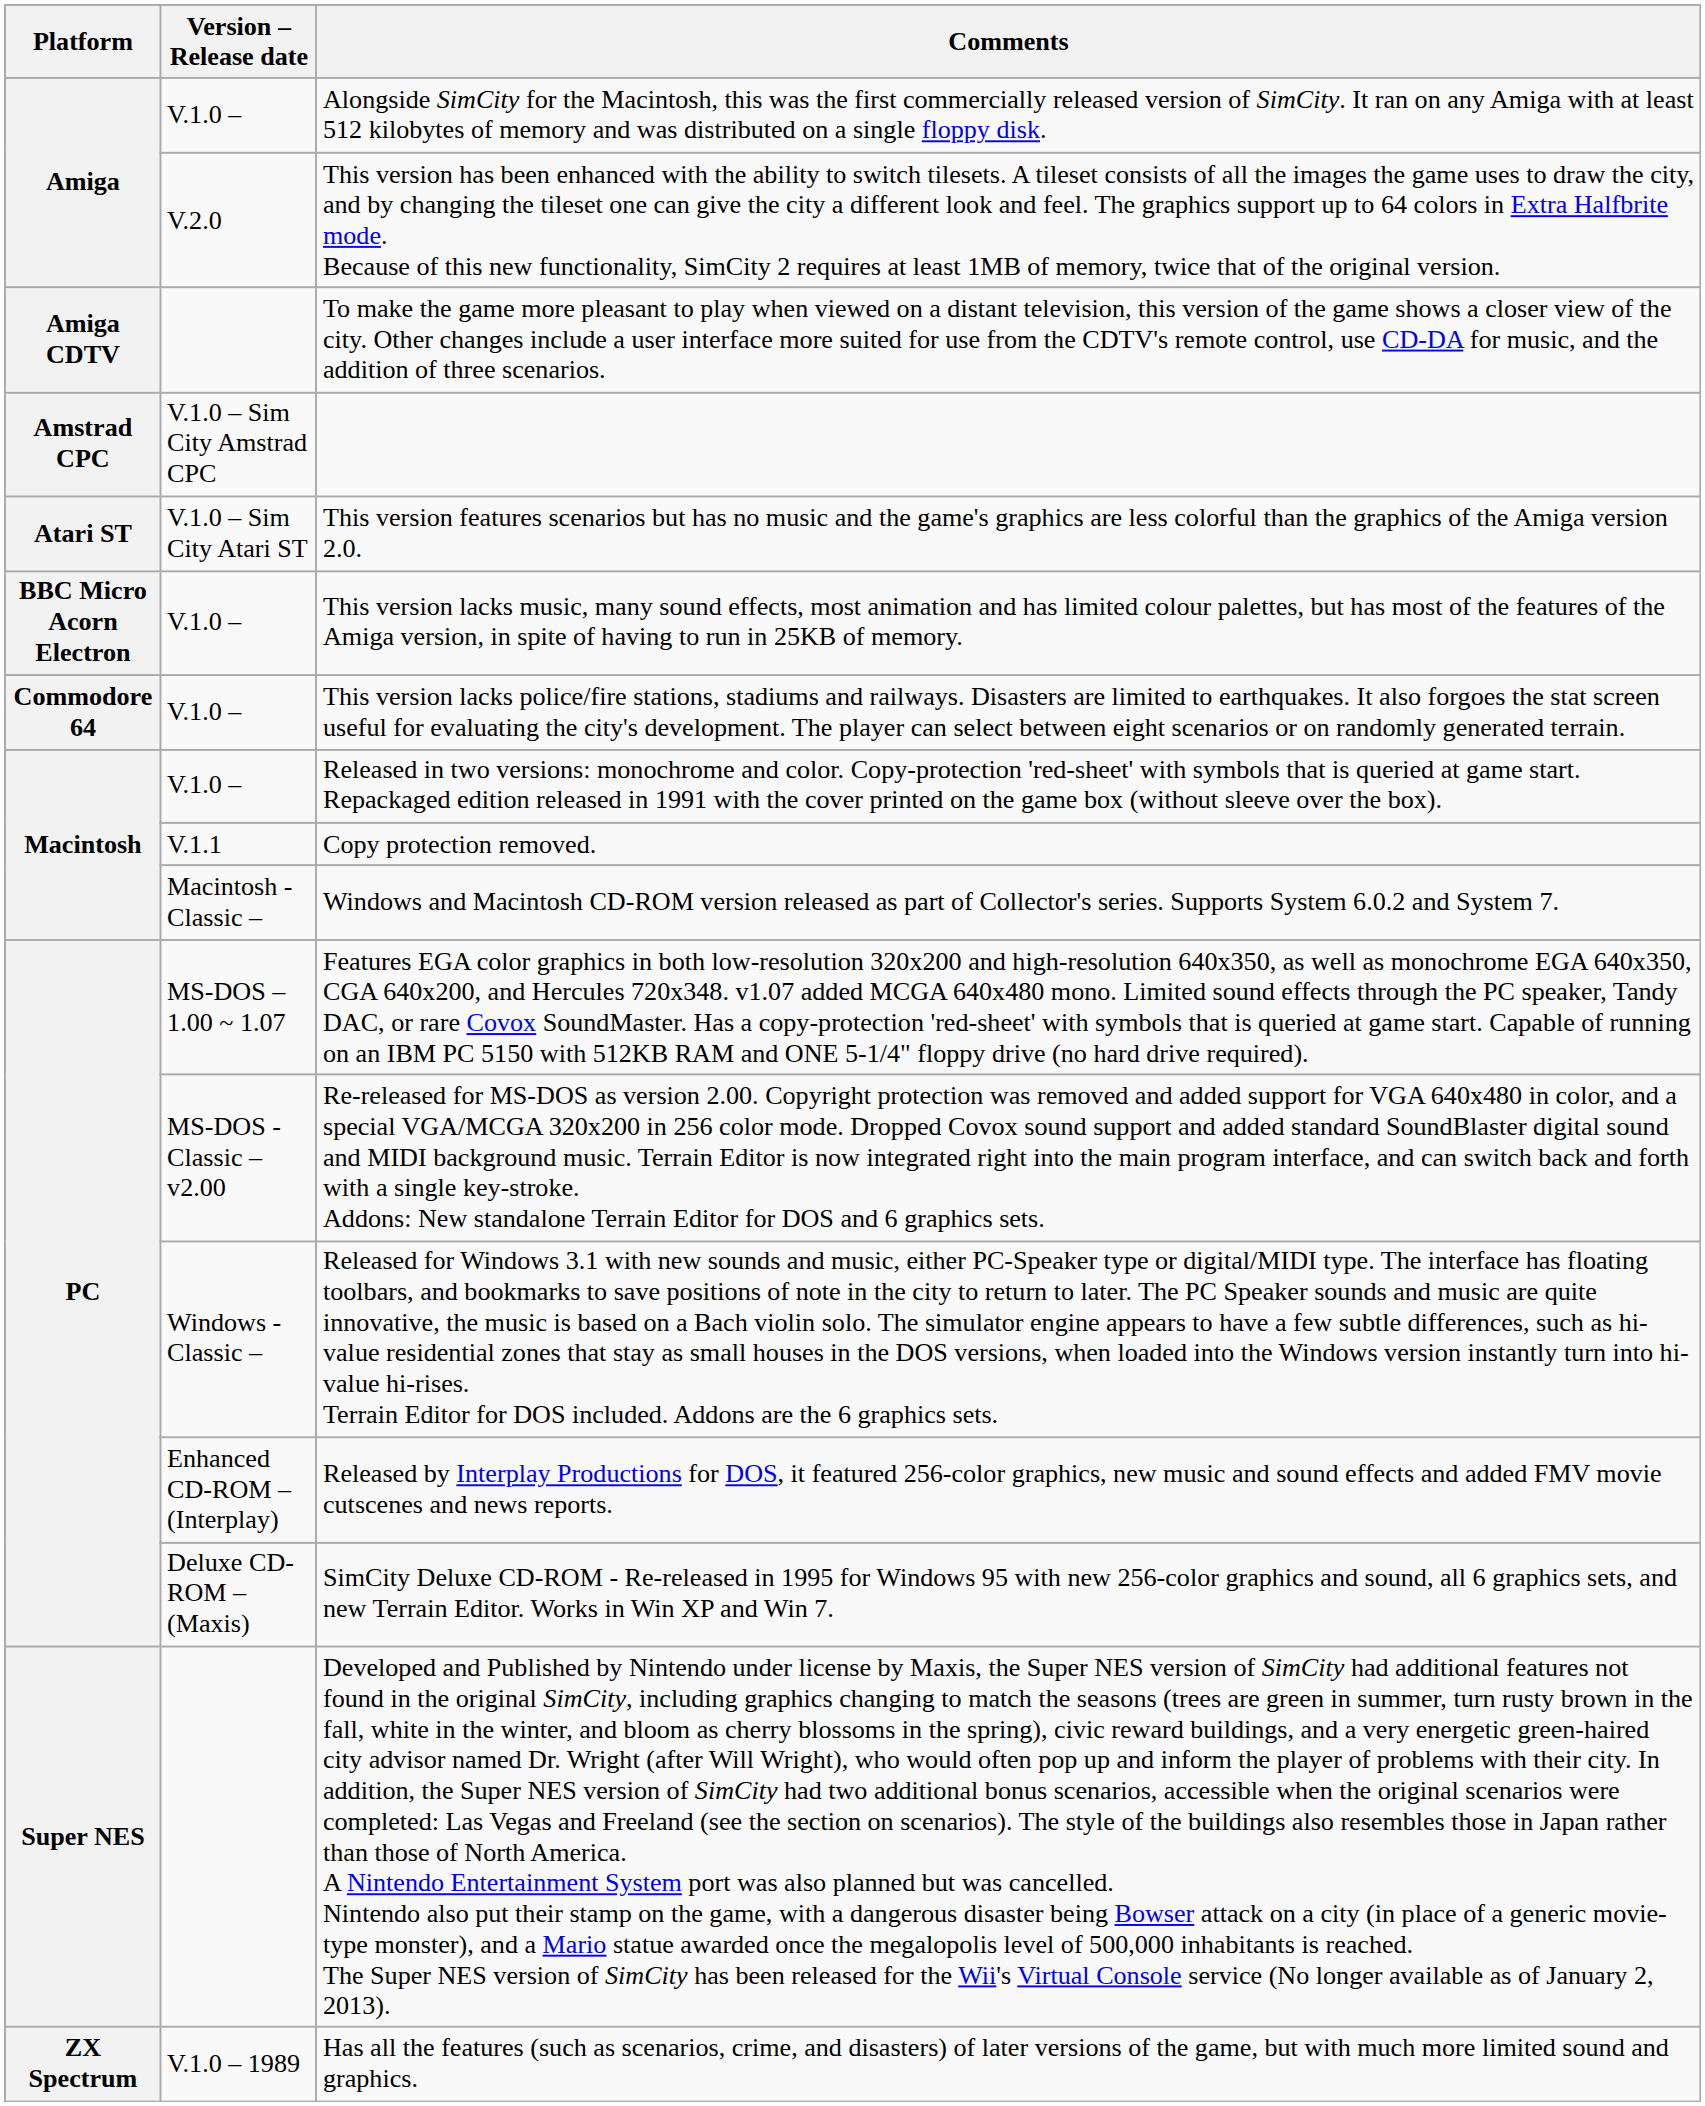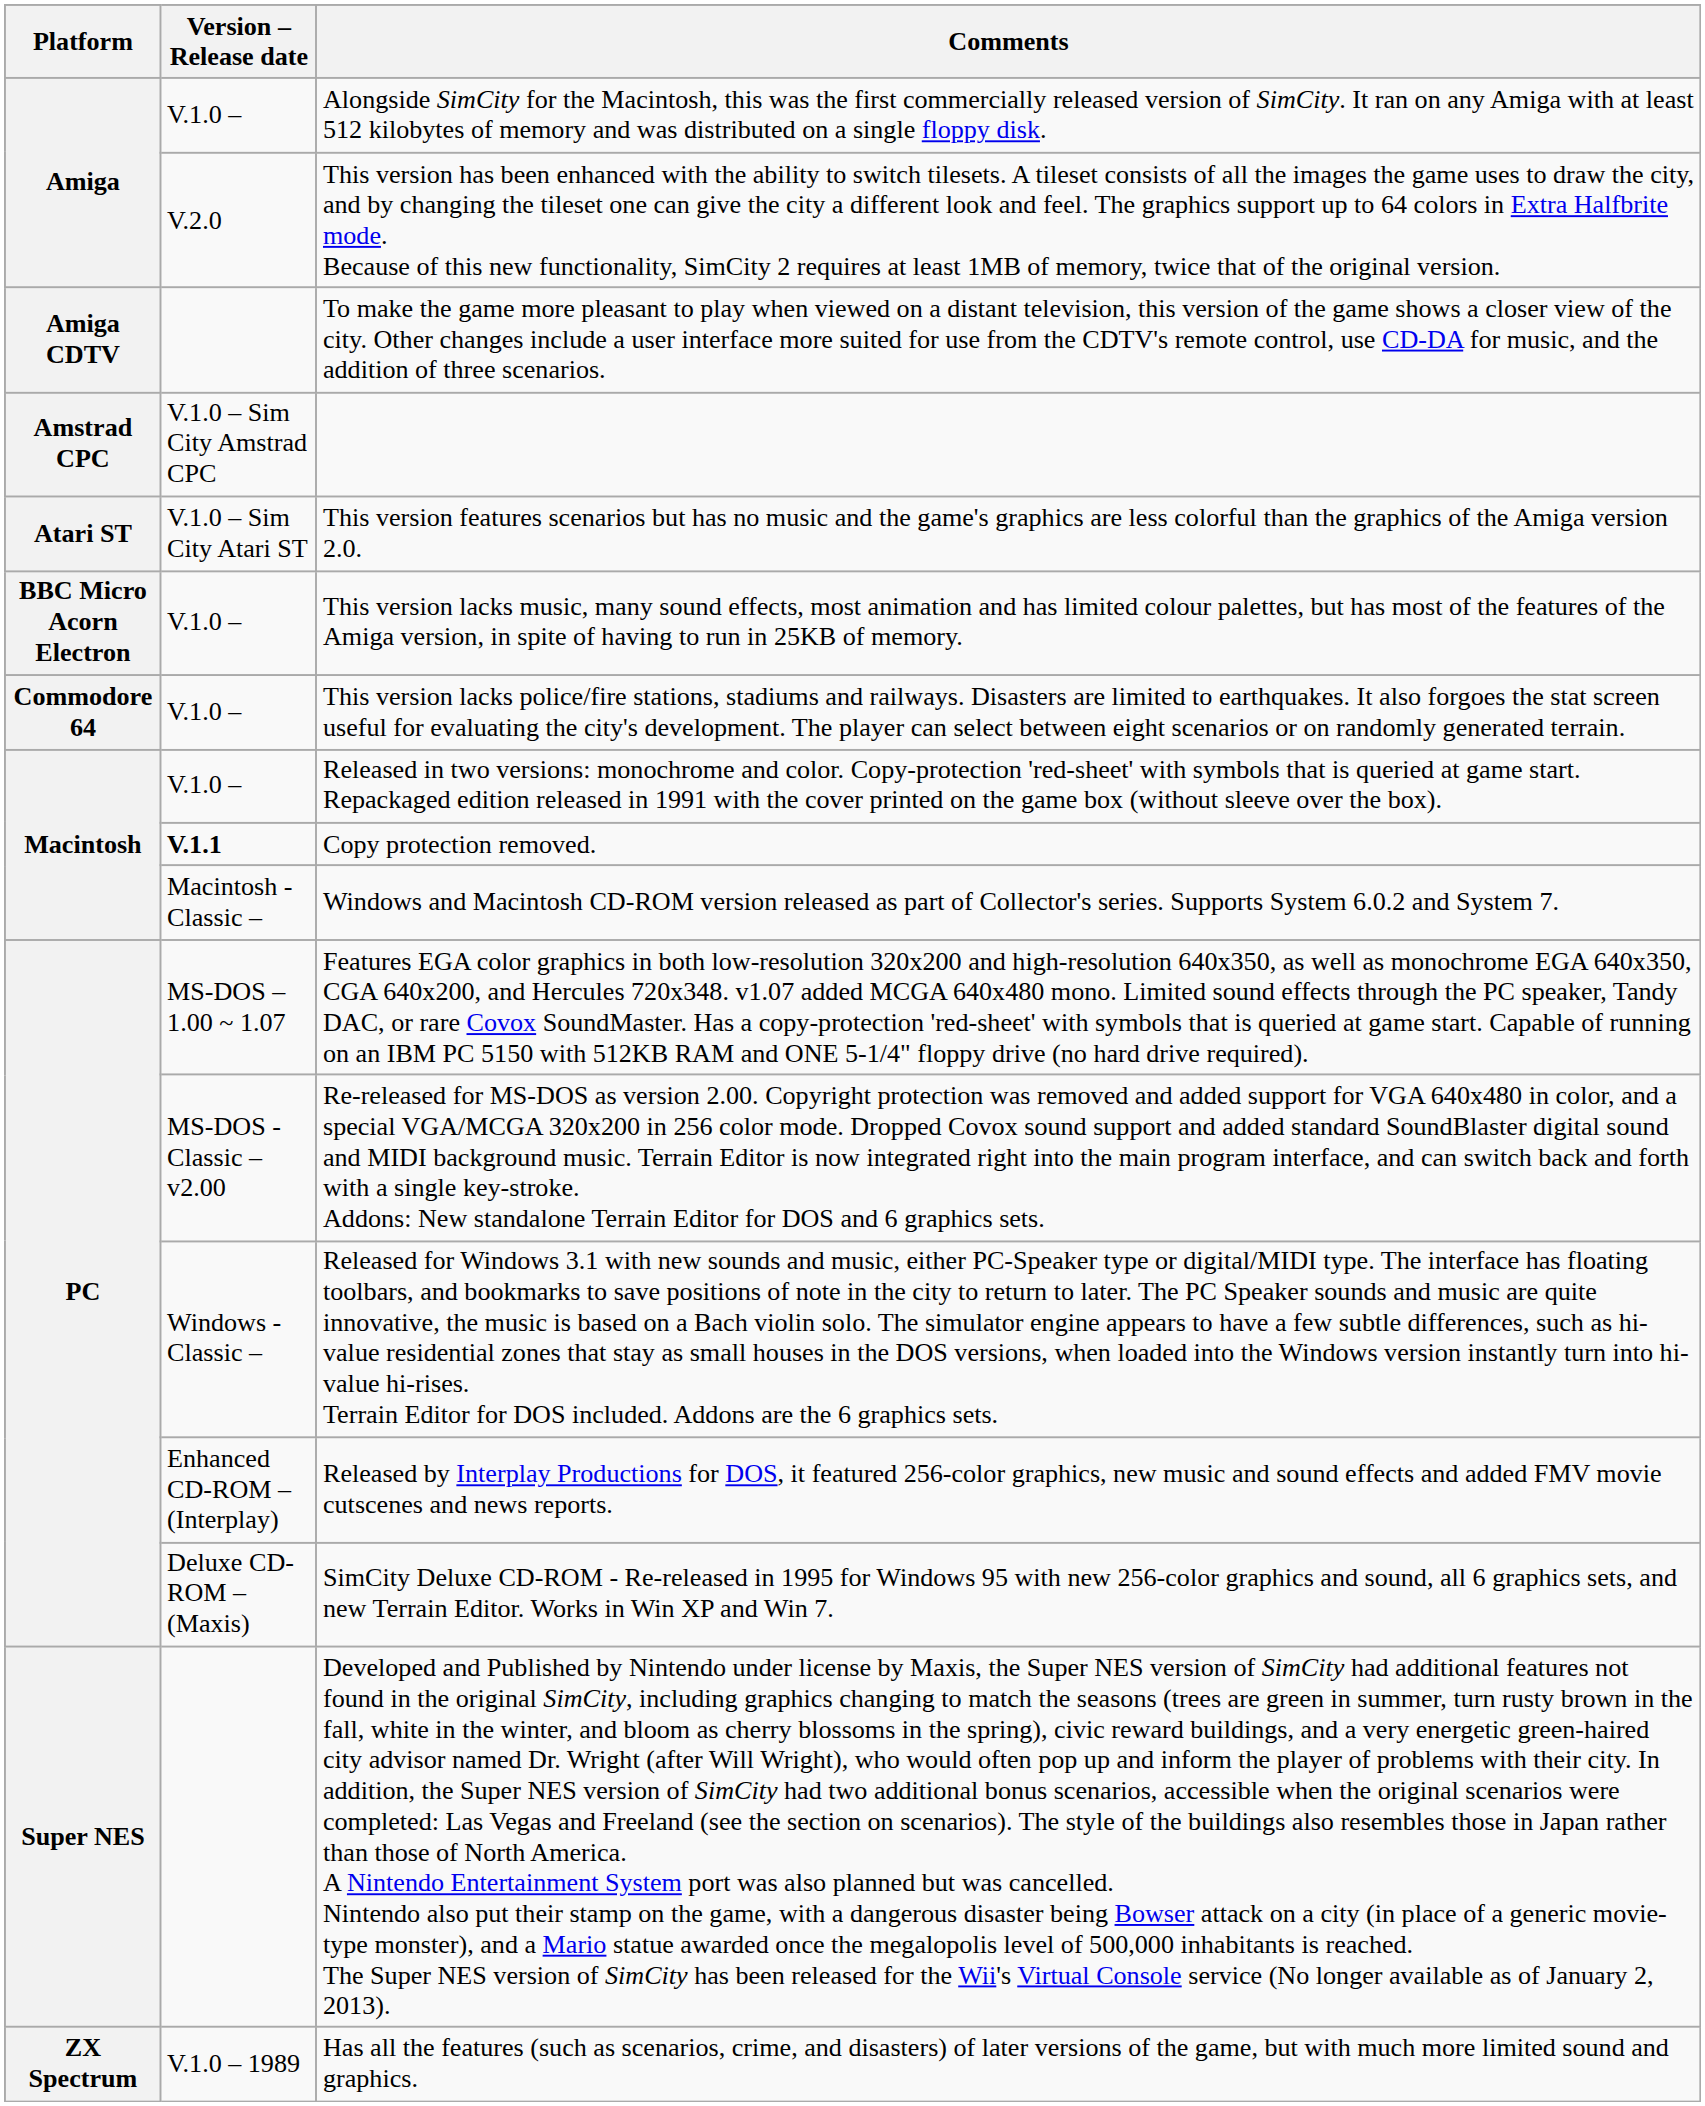Copy protection removed. | Version – Release date: normal -> bold
